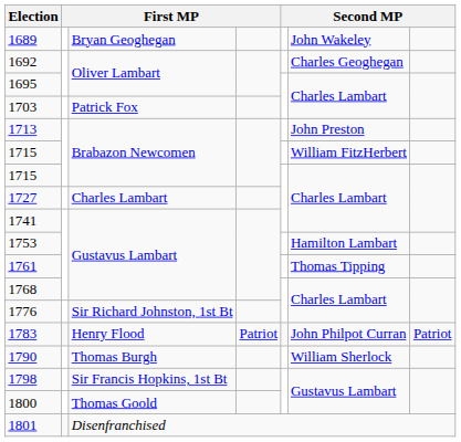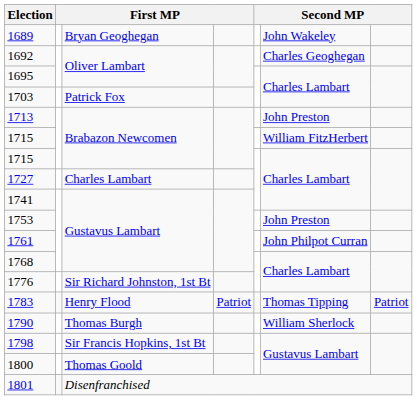1753 | column 6: Hamilton Lambart -> John Preston
1761 | column 6: Thomas Tipping -> John Philpot Curran
1783 | column 6: John Philpot Curran -> Thomas Tipping
